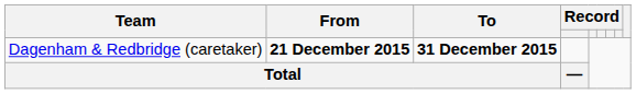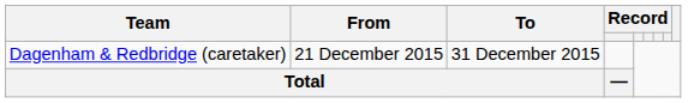Dagenham & Redbridge (caretaker) | From: bold -> normal
Dagenham & Redbridge (caretaker) | To: bold -> normal
